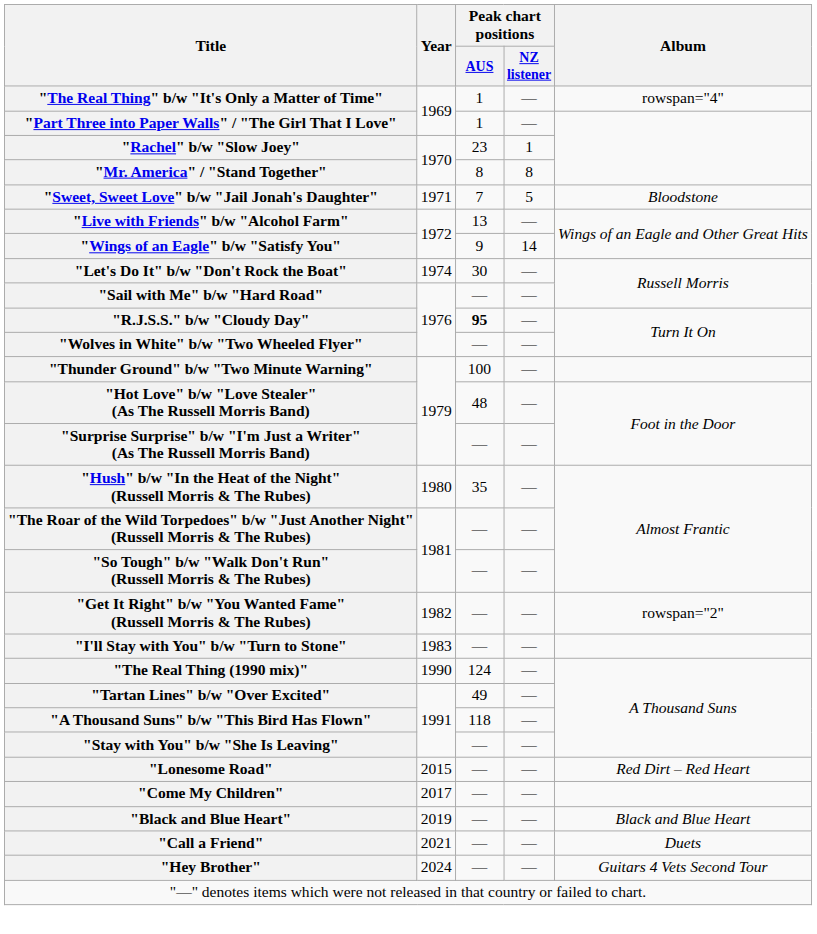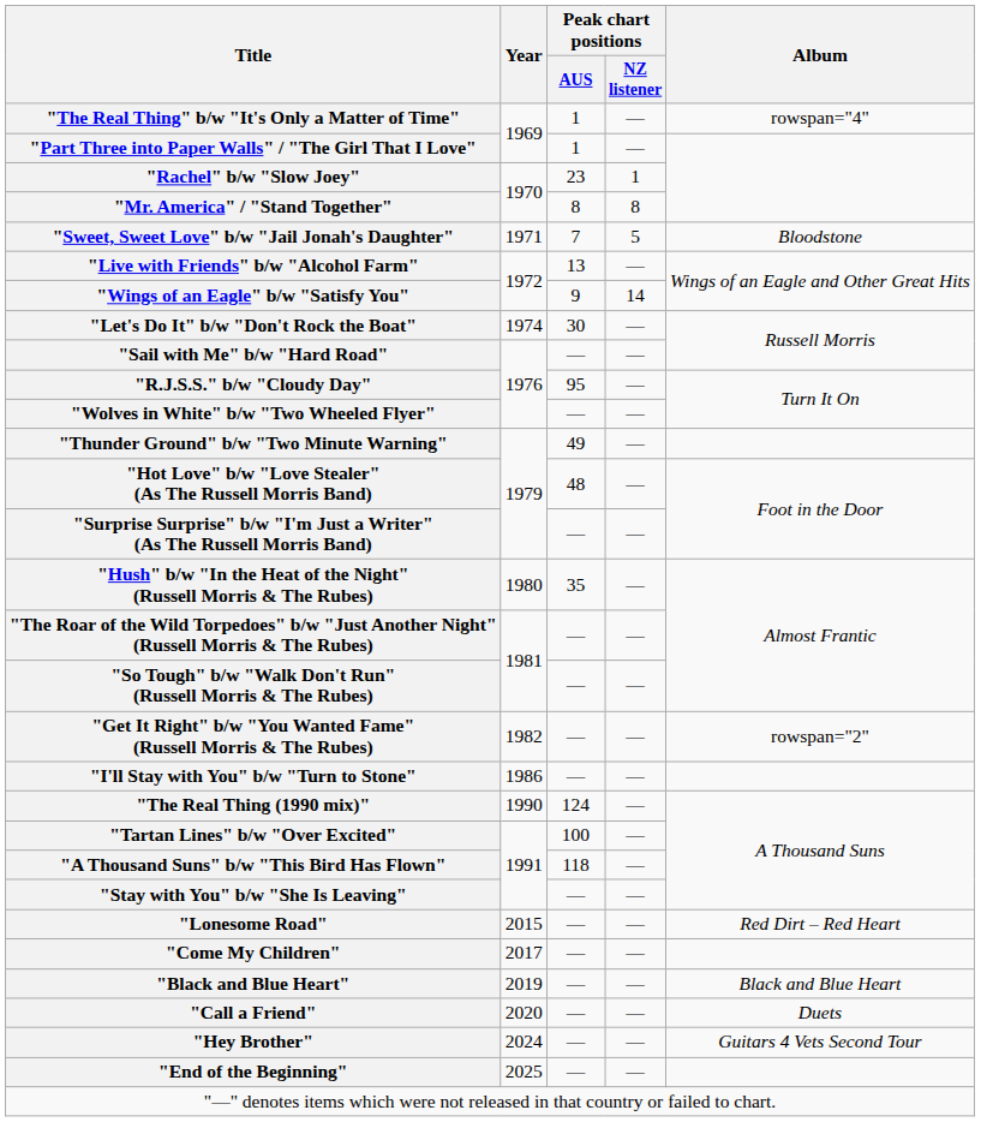"R.J.S.S." b/w "Cloudy Day" | Peak chart positions / AUS: bold -> normal
"Thunder Ground" b/w "Two Minute Warning" | Peak chart positions / AUS: 100 -> 49
"I'll Stay with You" b/w "Turn to Stone" | Year: 1983 -> 1986
"Tartan Lines" b/w "Over Excited" | Peak chart positions / AUS: 49 -> 100
"Call a Friend" | Year: 2021 -> 2020
+ row: "End of the Beginning" | 2025 | — | —
